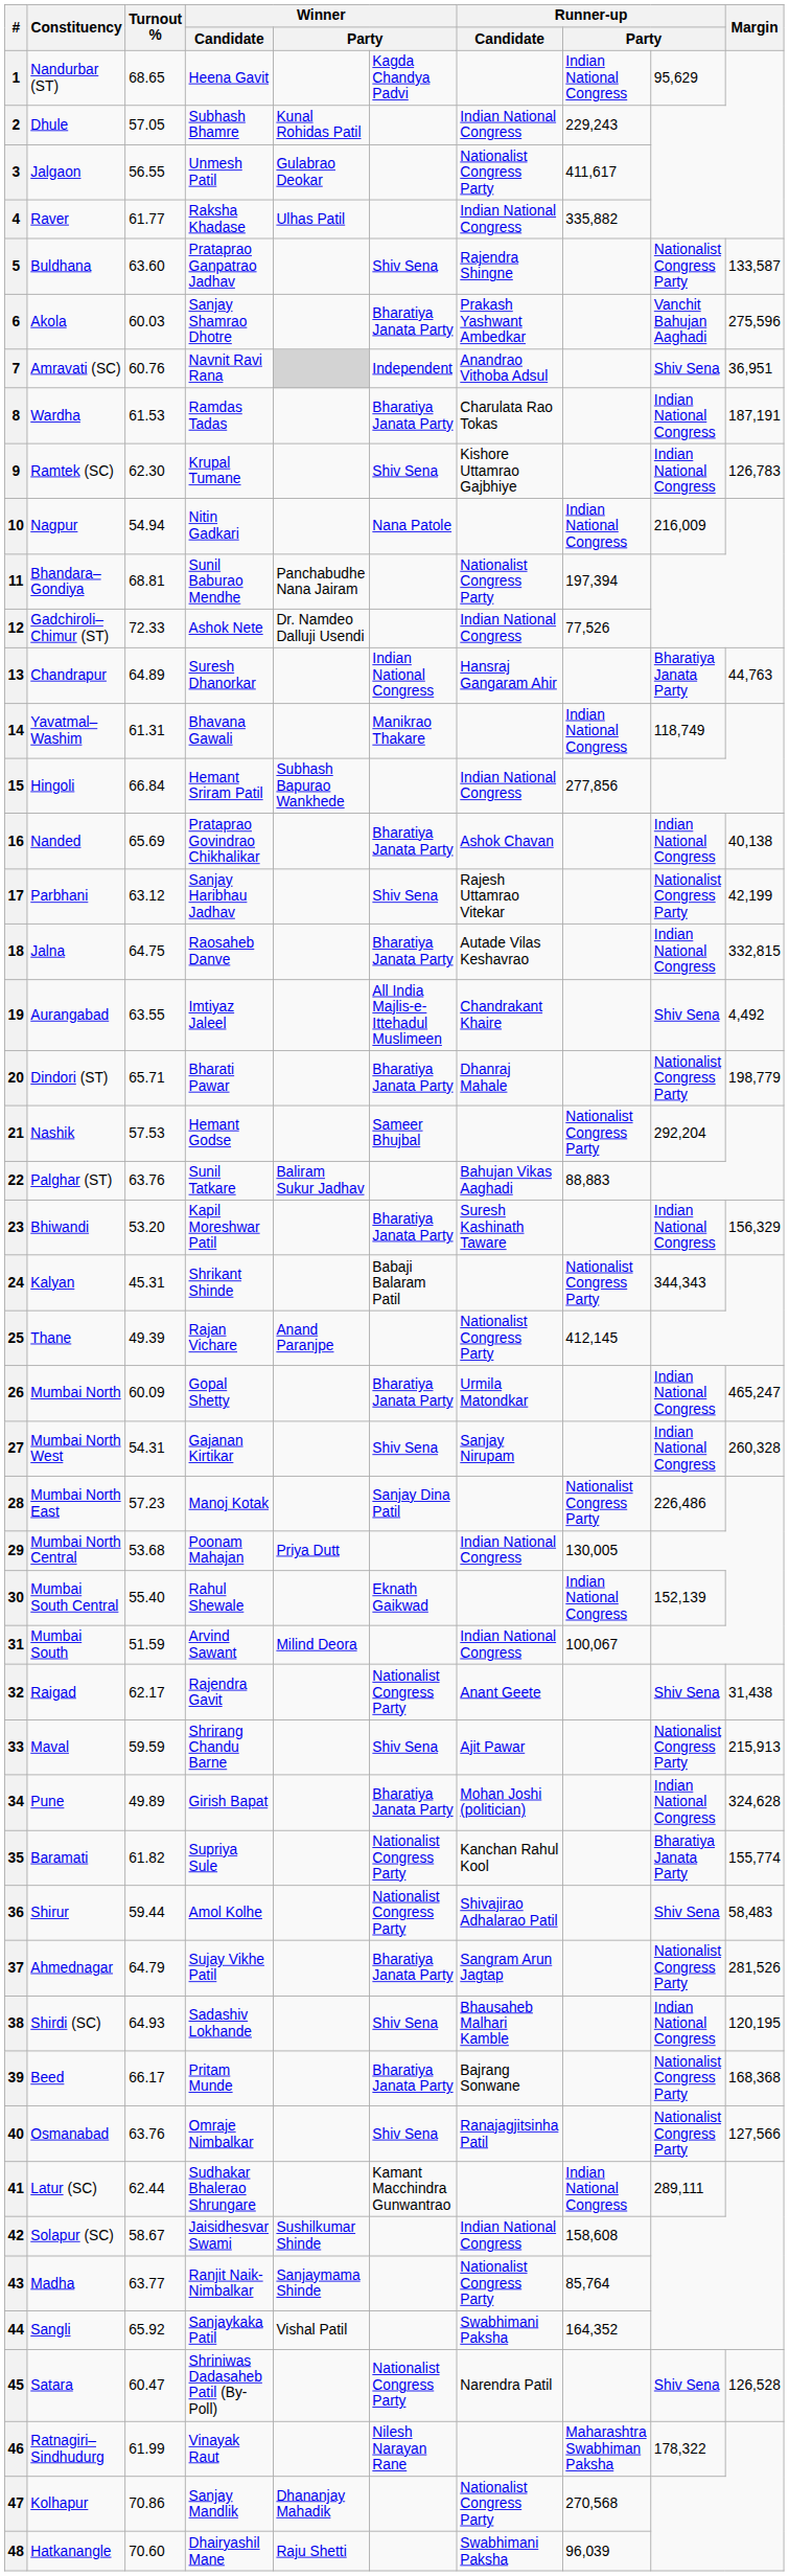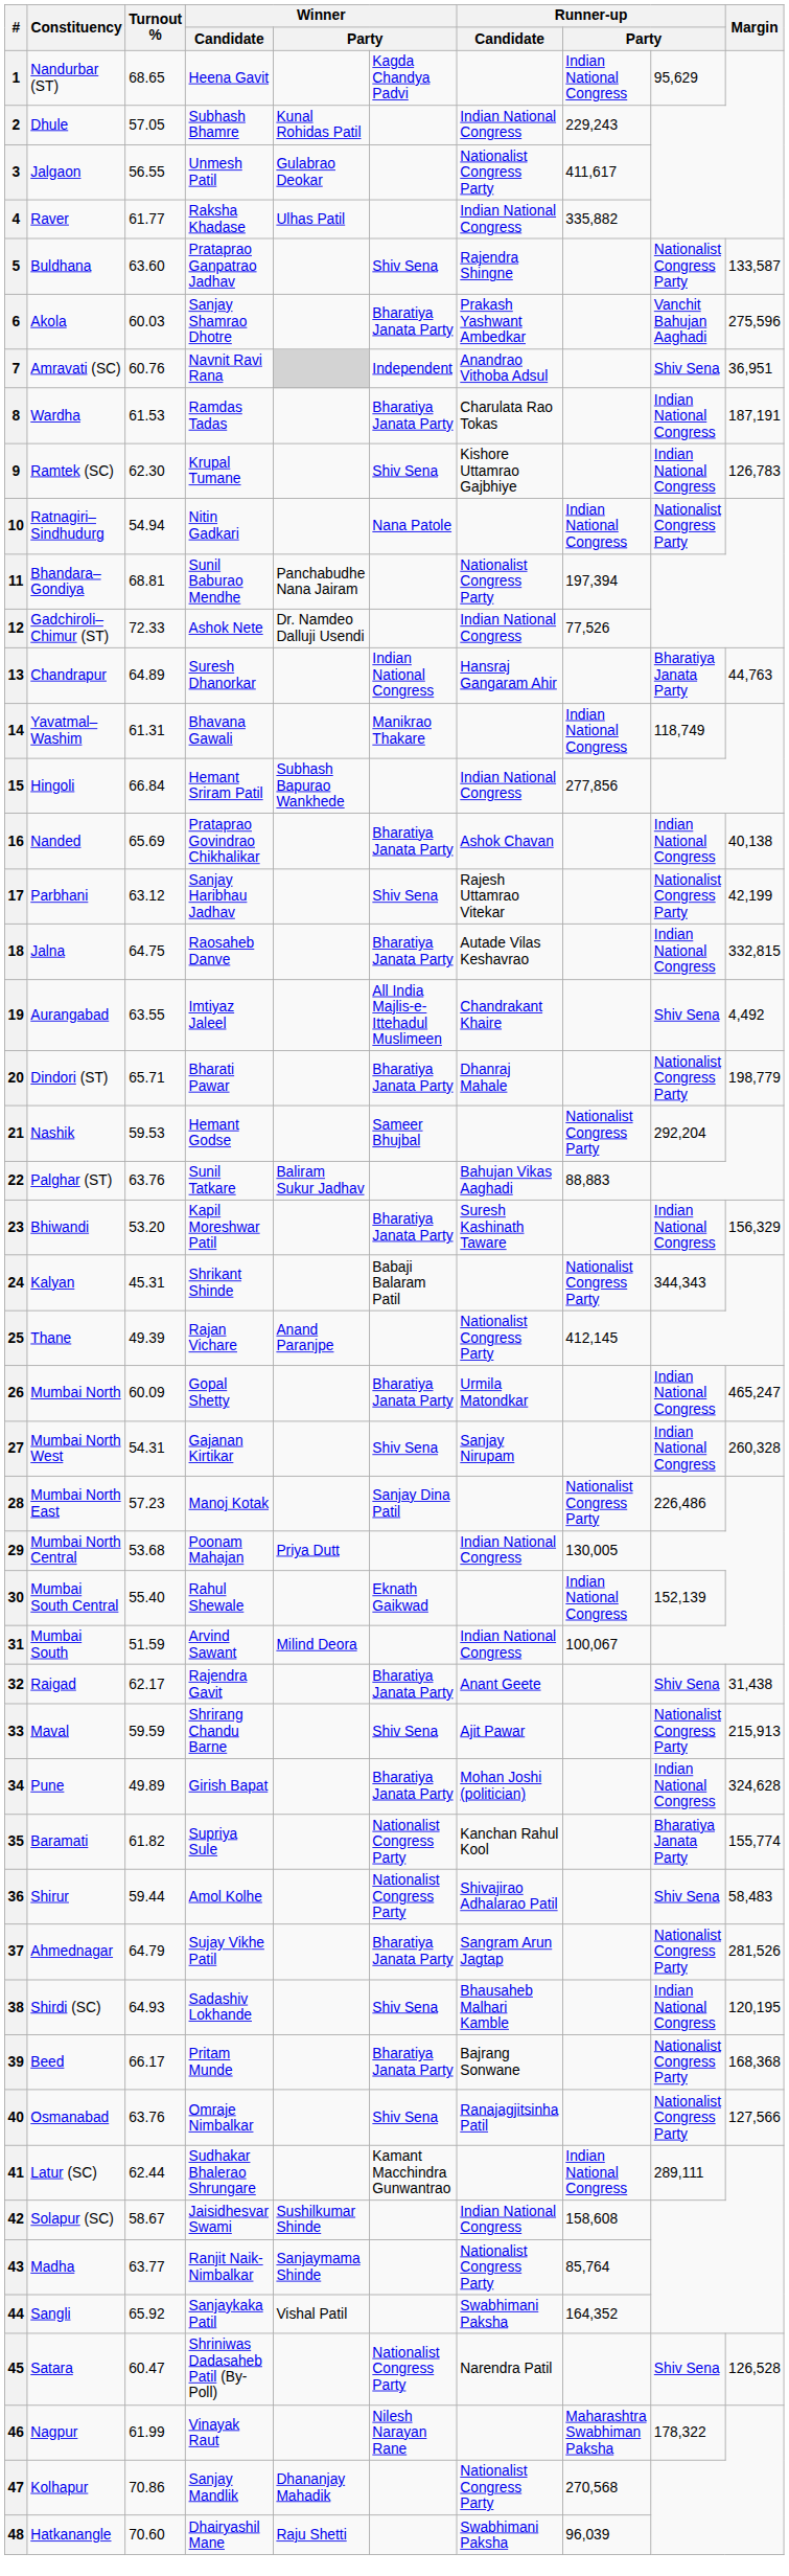10 | Constituency: Nagpur -> Ratnagiri–Sindhudurg
10 | column 9: 216,009 -> Nationalist Congress Party
21 | Turnout %: 57.53 -> 59.53
32 | column 6: Nationalist Congress Party -> Bharatiya Janata Party
46 | Constituency: Ratnagiri–Sindhudurg -> Nagpur
